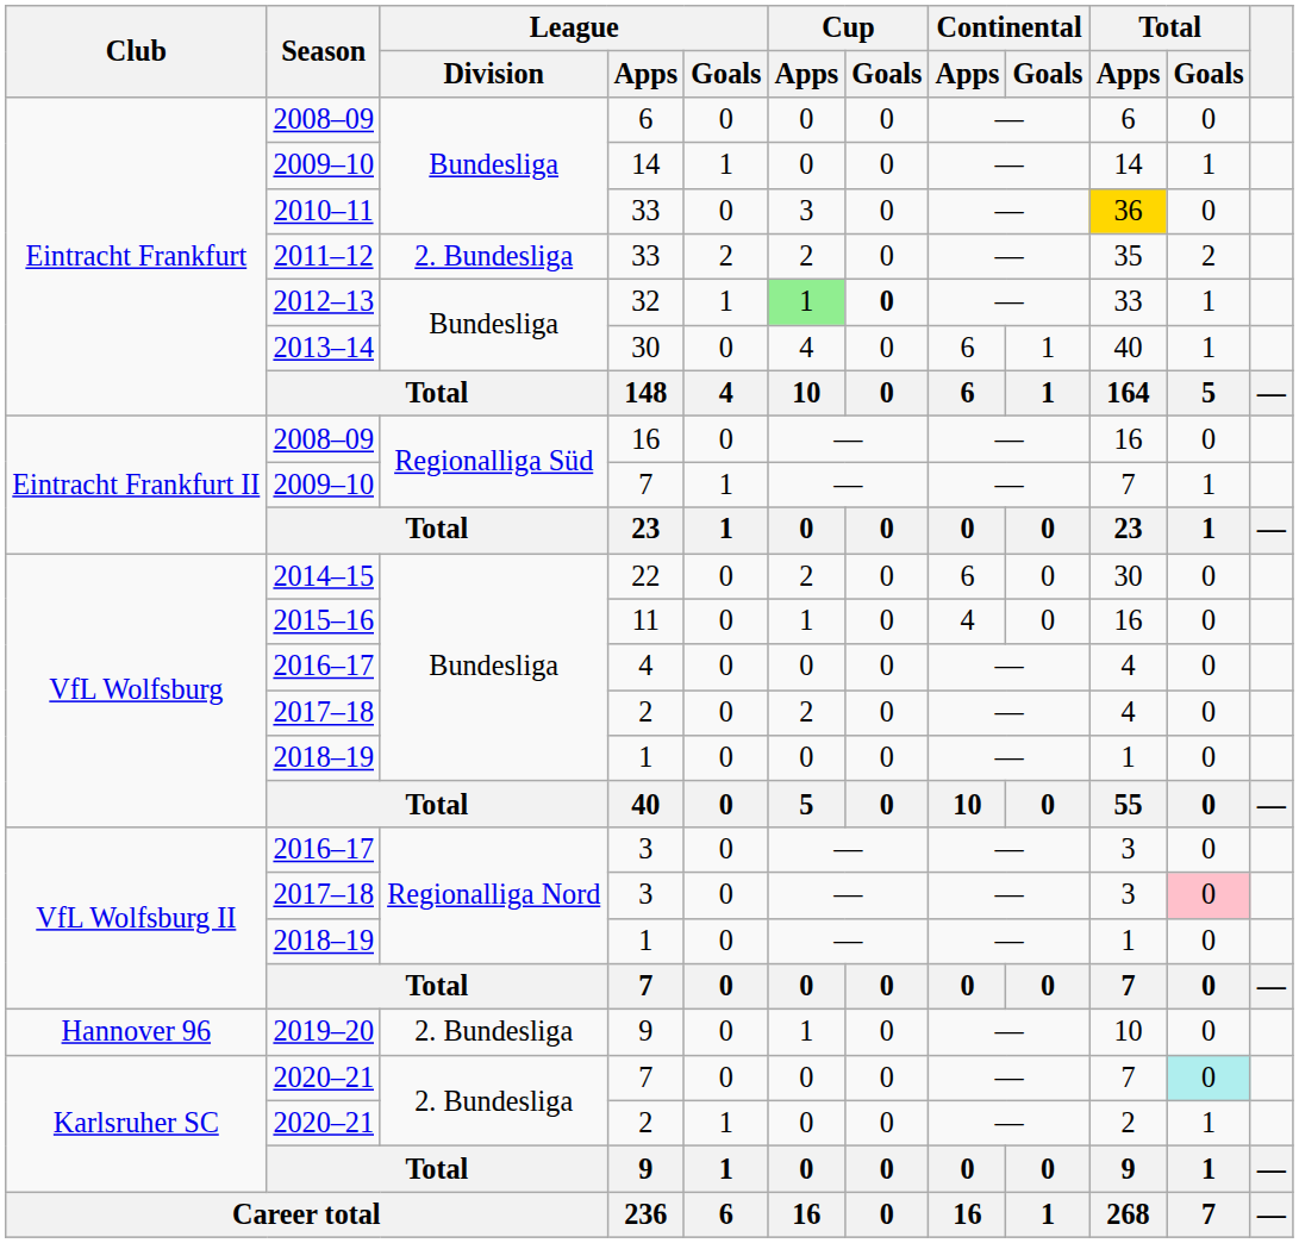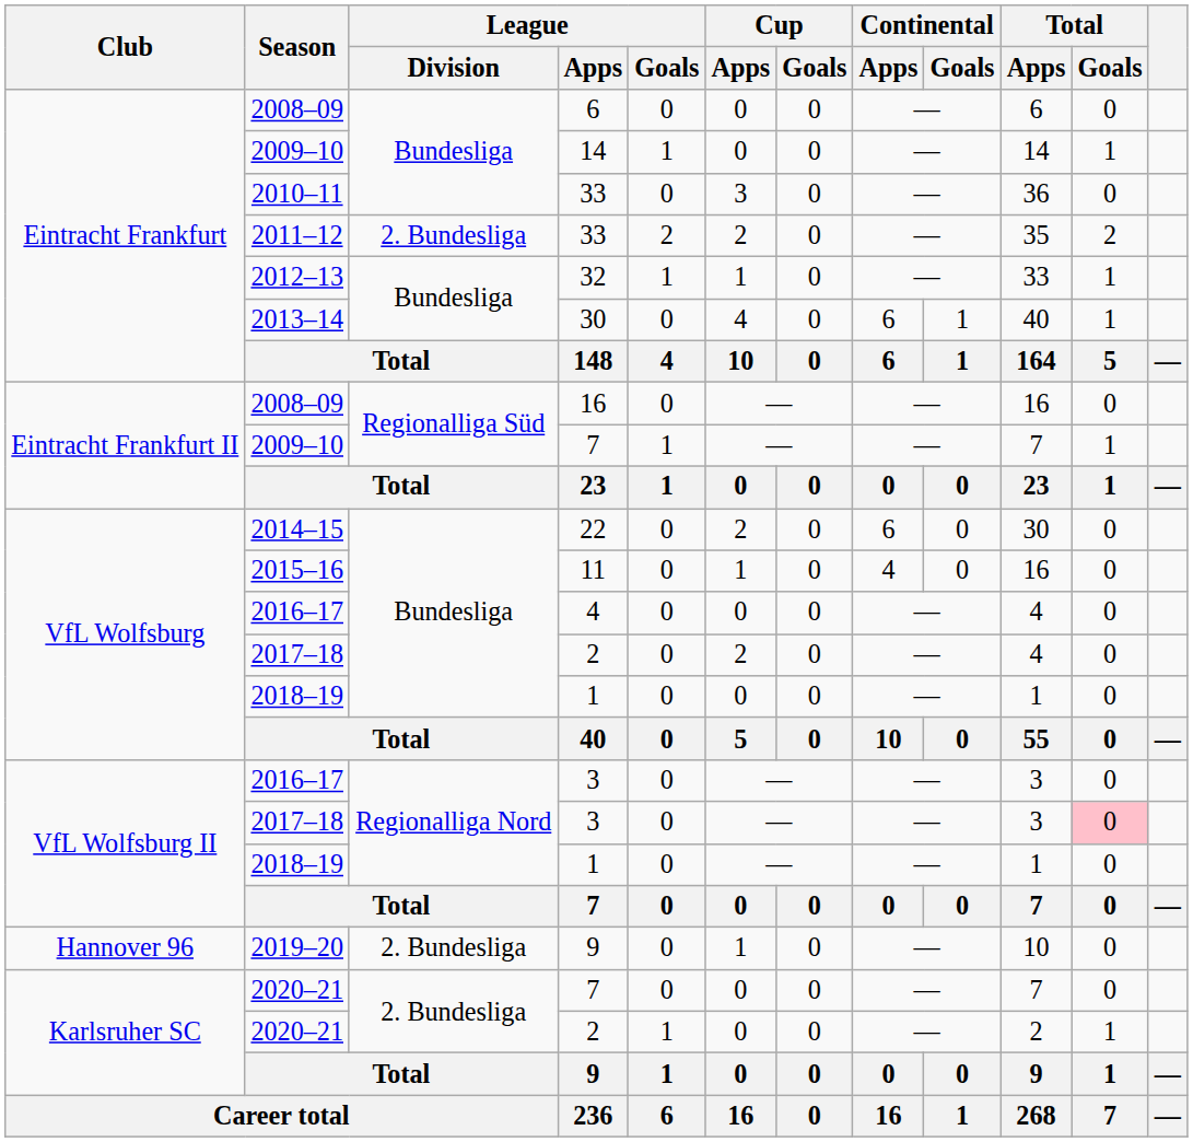2010–11 / 33 | Total / Apps: gold background -> no background
32 | Cup / Apps: lightgreen background -> no background
32 | Cup / Goals: bold -> normal
2020–21 / 7 | Total / Goals: paleturquoise background -> no background
